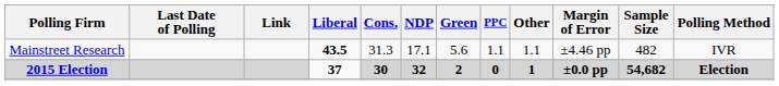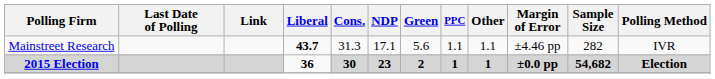Mainstreet Research | Liberal: 43.5 -> 43.7
Mainstreet Research | Sample Size: 482 -> 282
2015 Election | Liberal: 37 -> 36
2015 Election | NDP: 32 -> 23
2015 Election | PPC: 0 -> 1
